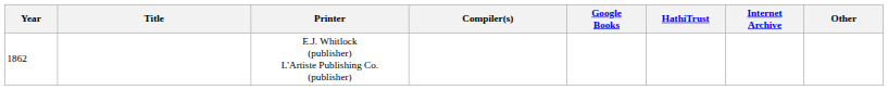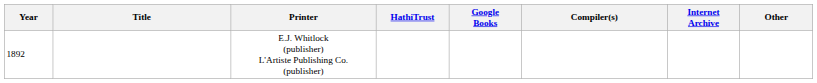columns swapped: Compiler(s) <-> HathiTrust
row 2 | Year: 1862 -> 1892
